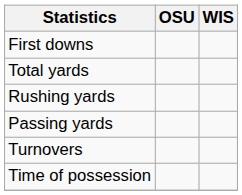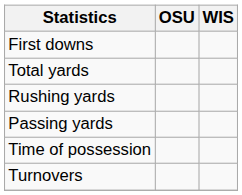rows swapped: Turnovers <-> Time of possession
